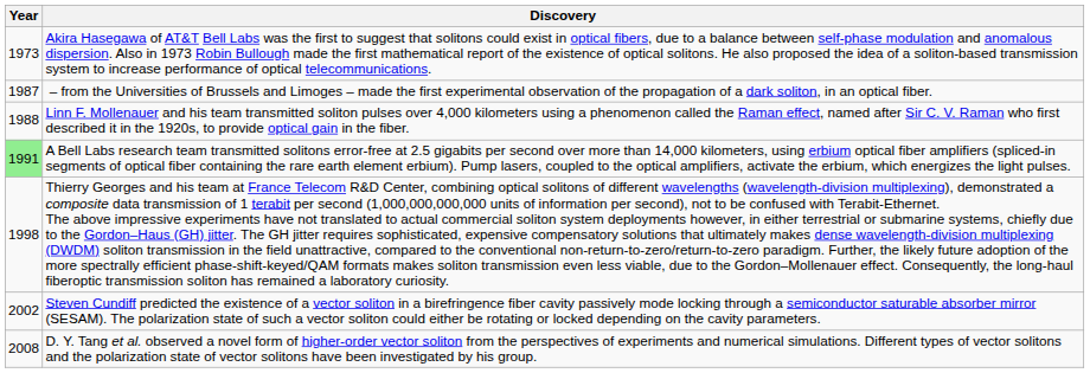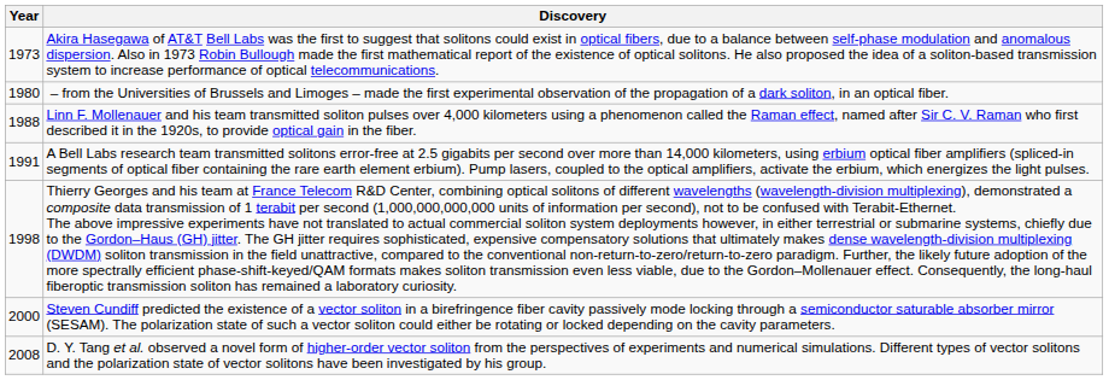row 3 | Year: 1987 -> 1980
row 5 | Year: lightgreen background -> no background
row 7 | Year: 2002 -> 2000
